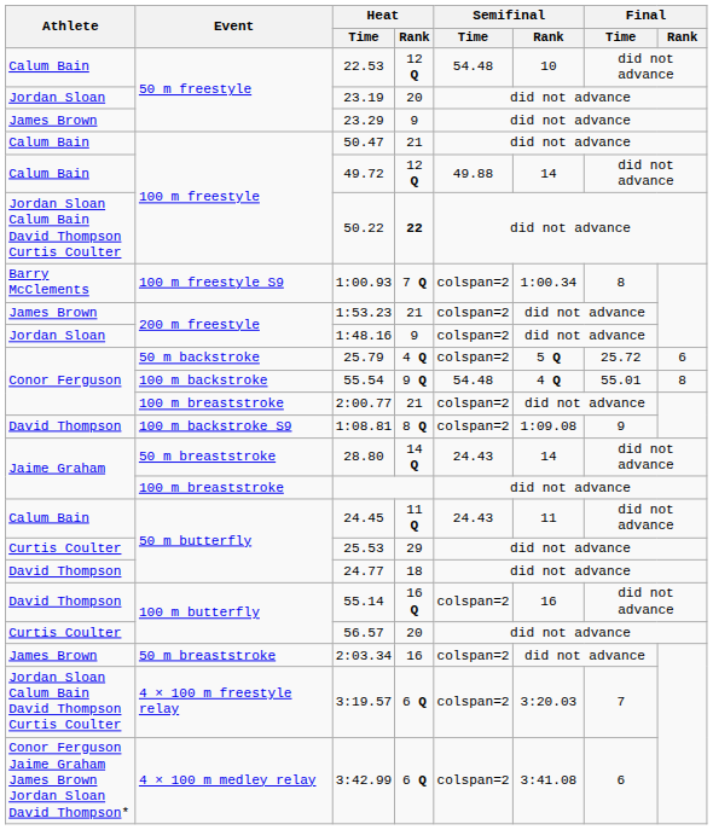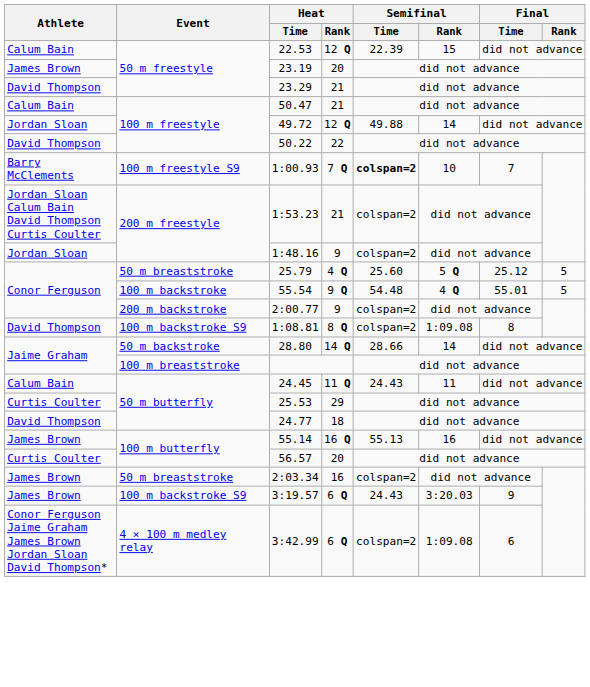22.53 | Semifinal / Time: 54.48 -> 22.39
22.53 | Semifinal / Rank: 10 -> 15
23.19 | Athlete: Jordan Sloan -> James Brown
23.29 | Athlete: James Brown -> David Thompson
23.29 | Heat / Rank: 9 -> 21
49.72 | Athlete: Calum Bain -> Jordan Sloan
50.22 | Athlete: Jordan Sloan Calum Bain David Thompson Curtis Coulter -> David Thompson
50.22 | Heat / Rank: bold -> normal
1:00.93 | Semifinal / Time: normal -> bold
1:00.93 | Semifinal / Rank: 1:00.34 -> 10
1:00.93 | Final / Time: 8 -> 7
1:53.23 | Athlete: James Brown -> Jordan Sloan Calum Bain David Thompson Curtis Coulter
25.79 | Event: 50 m backstroke -> 50 m breaststroke
25.79 | Semifinal / Time: colspan=2 -> 25.60
25.79 | Final / Time: 25.72 -> 25.12
25.79 | Final / Rank: 6 -> 5
55.54 | Final / Rank: 8 -> 5
2:00.77 | Event: 100 m breaststroke -> 200 m backstroke
2:00.77 | Heat / Rank: 21 -> 9
1:08.81 | Final / Time: 9 -> 8
28.80 | Event: 50 m breaststroke -> 50 m backstroke
28.80 | Semifinal / Time: 24.43 -> 28.66
55.14 | Athlete: David Thompson -> James Brown
55.14 | Semifinal / Time: colspan=2 -> 55.13
3:19.57 | Athlete: Jordan Sloan Calum Bain David Thompson Curtis Coulter -> James Brown
3:19.57 | Event: 4 × 100 m freestyle relay -> 100 m backstroke S9
3:19.57 | Semifinal / Time: colspan=2 -> 24.43
3:19.57 | Final / Time: 7 -> 9
3:42.99 | Semifinal / Rank: 3:41.08 -> 1:09.08
